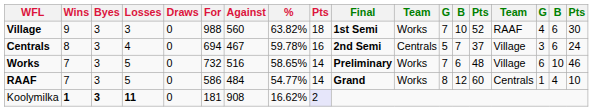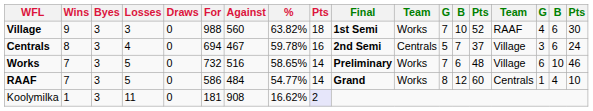Koolymilka | Wins: bold -> normal
Koolymilka | Byes: bold -> normal
Koolymilka | Losses: bold -> normal
